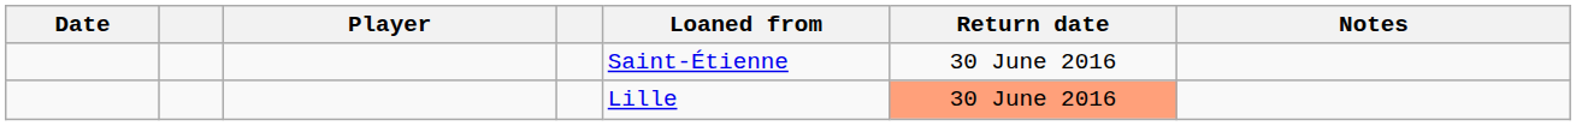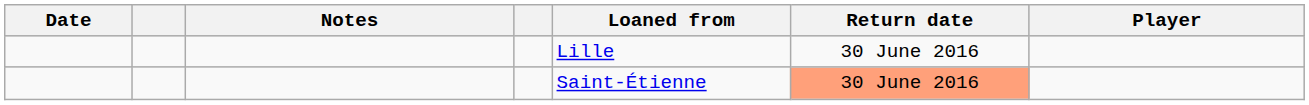columns swapped: Player <-> Notes
row 2 | Loaned from: Saint-Étienne -> Lille
row 3 | Loaned from: Lille -> Saint-Étienne
